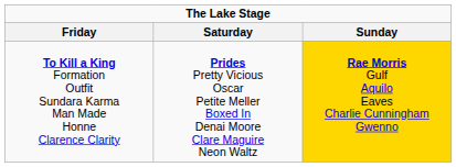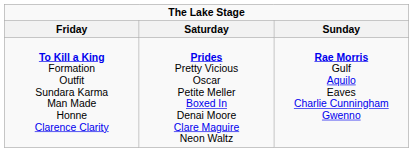row 3 | Sunday: gold background -> no background
